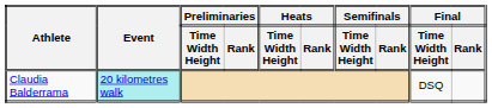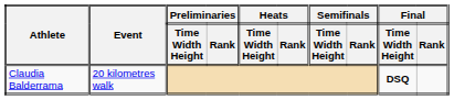Claudia Balderrama | Event: paleturquoise background -> no background
Claudia Balderrama | Final / Time Width Height: normal -> bold
